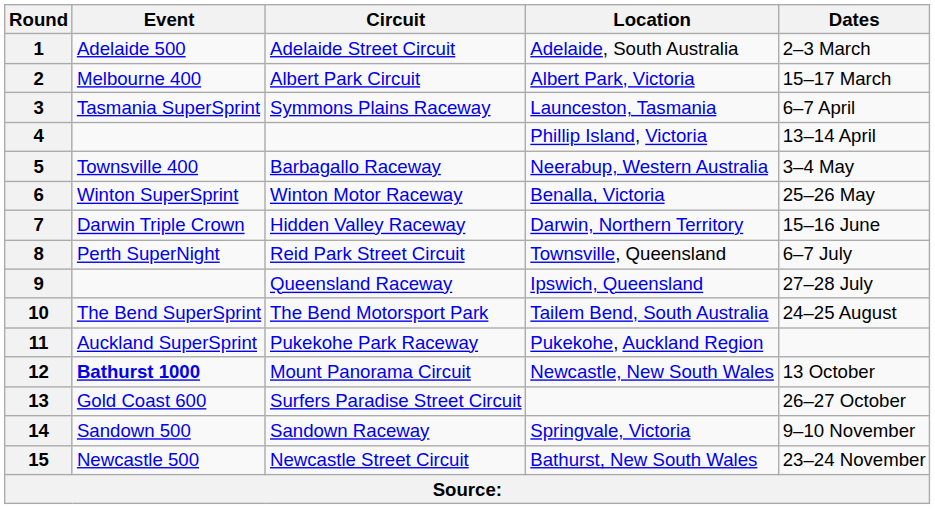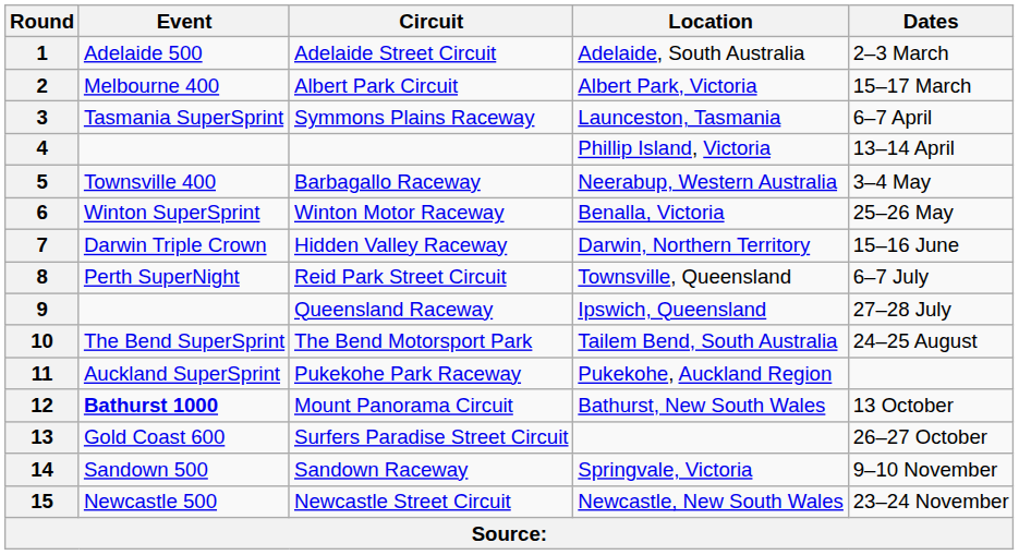12 | Location: Newcastle, New South Wales -> Bathurst, New South Wales
15 | Location: Bathurst, New South Wales -> Newcastle, New South Wales
